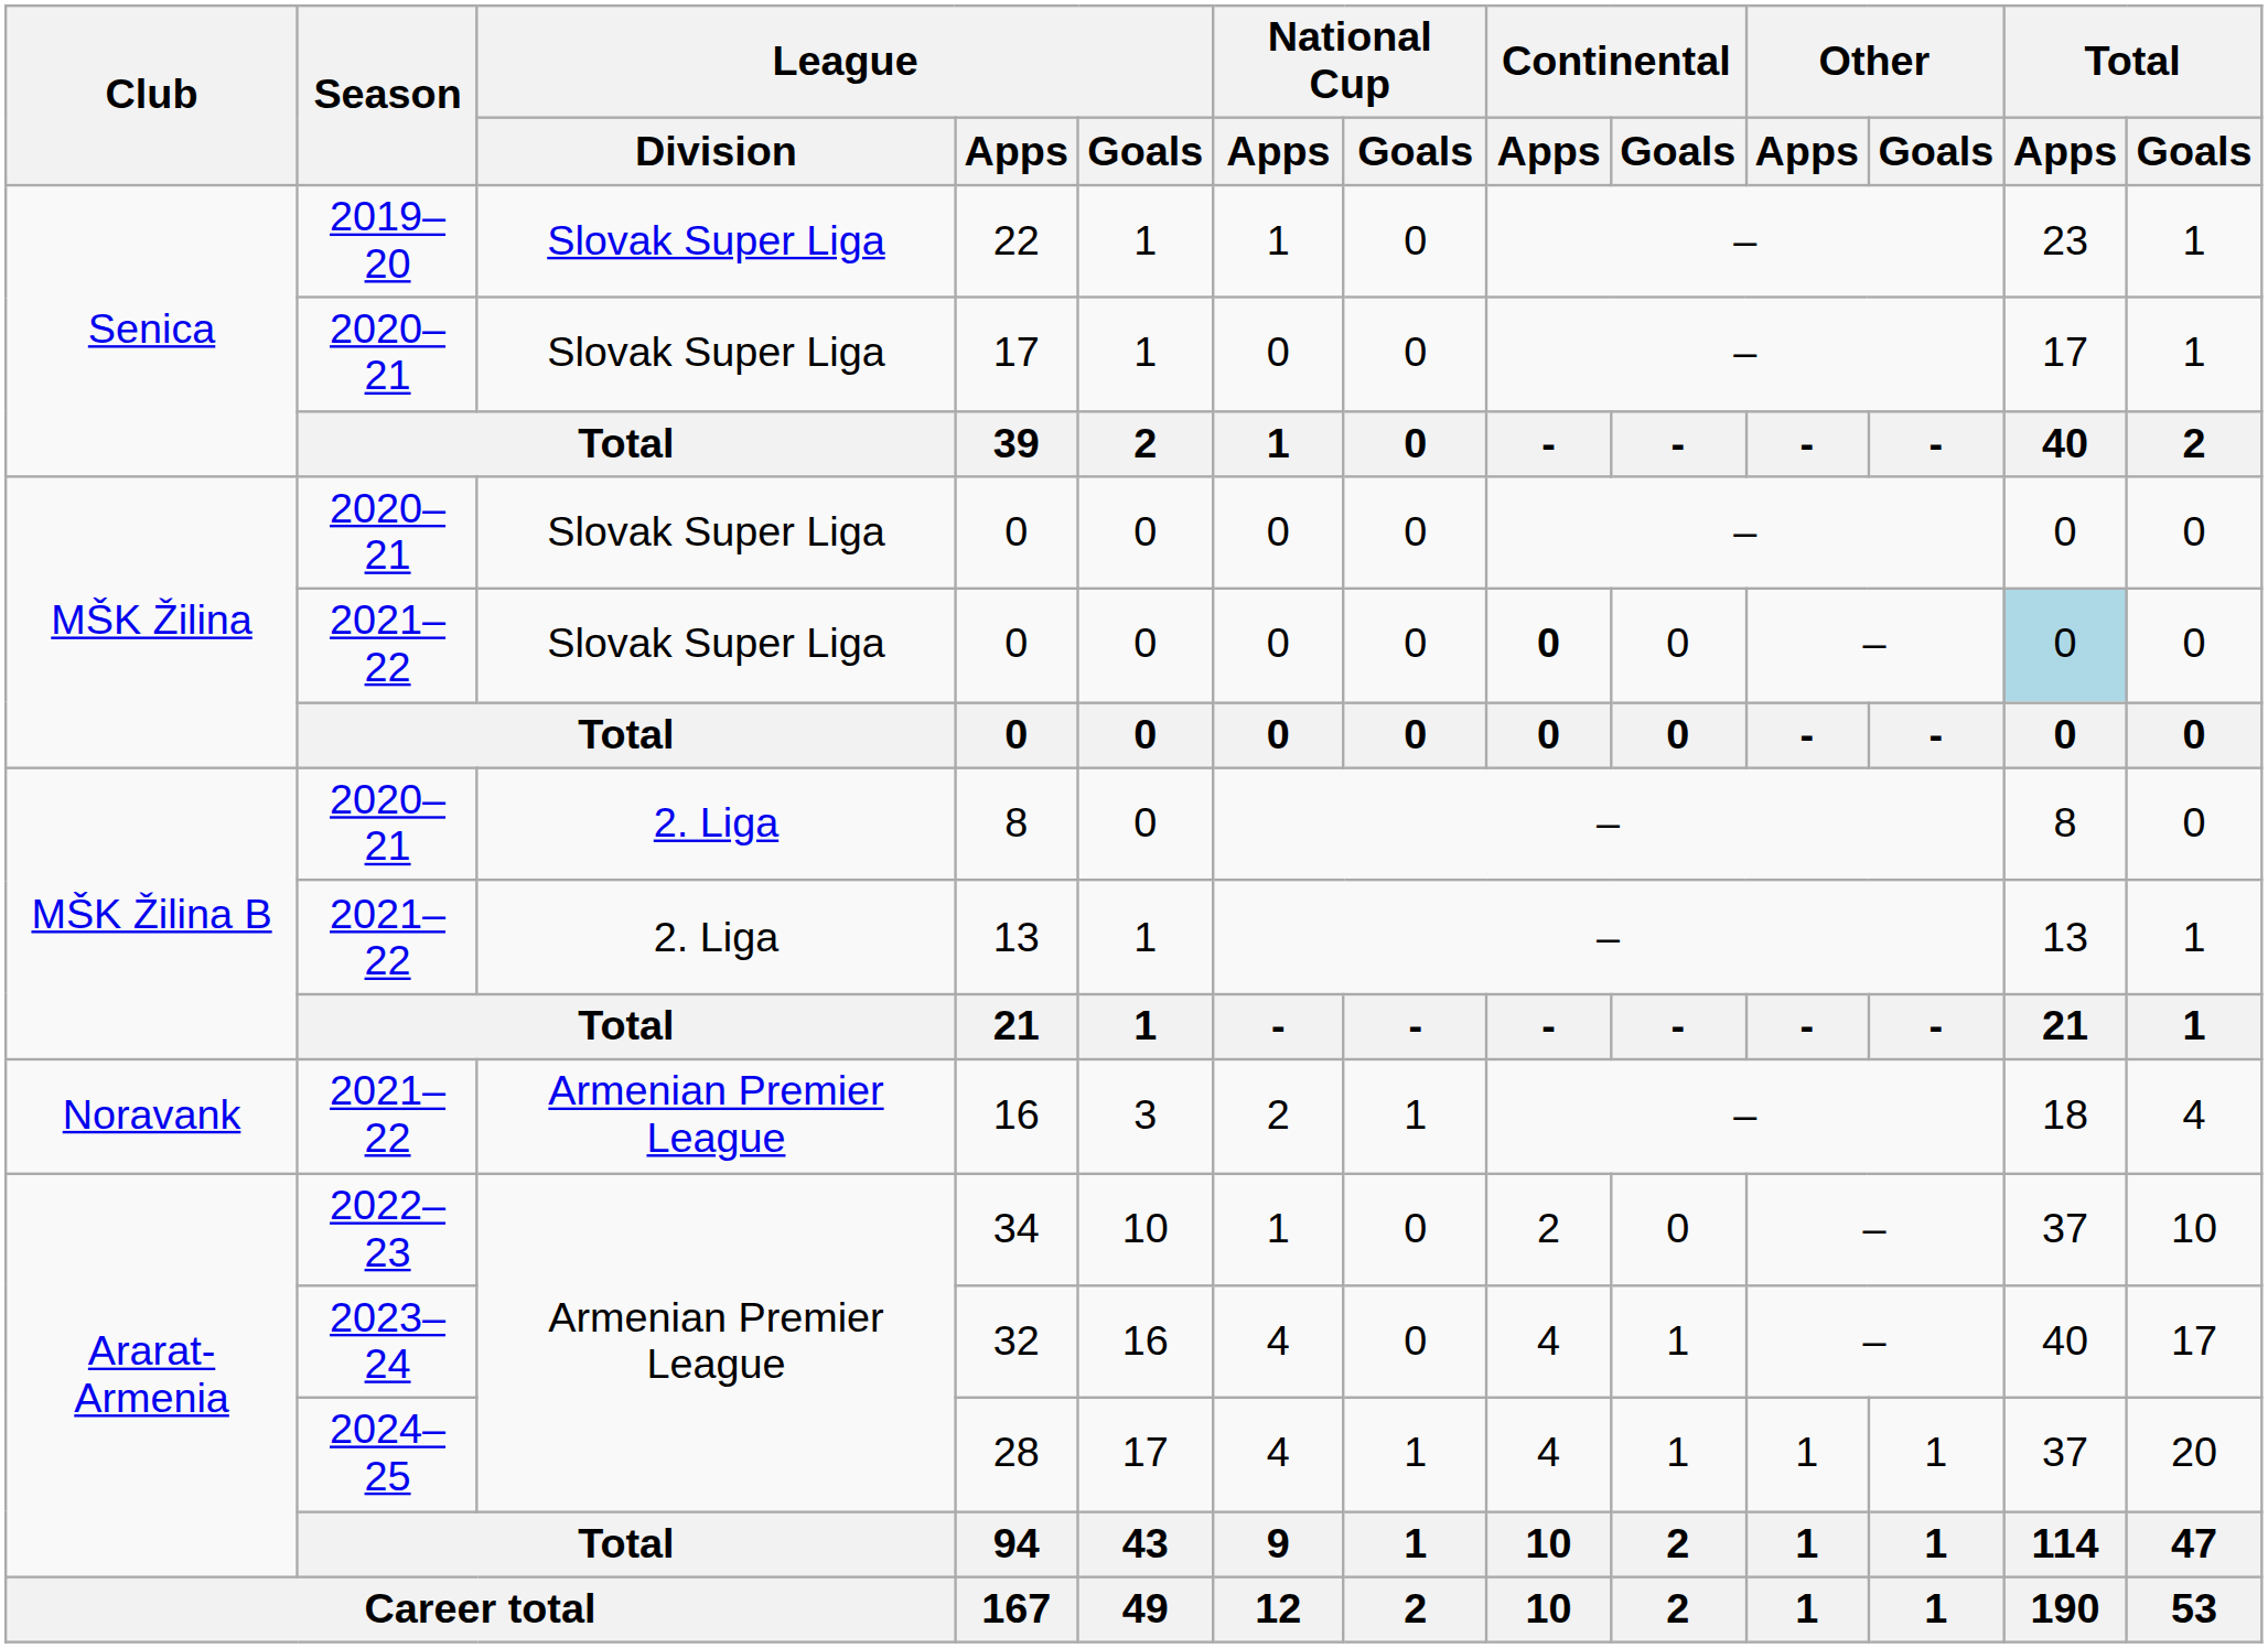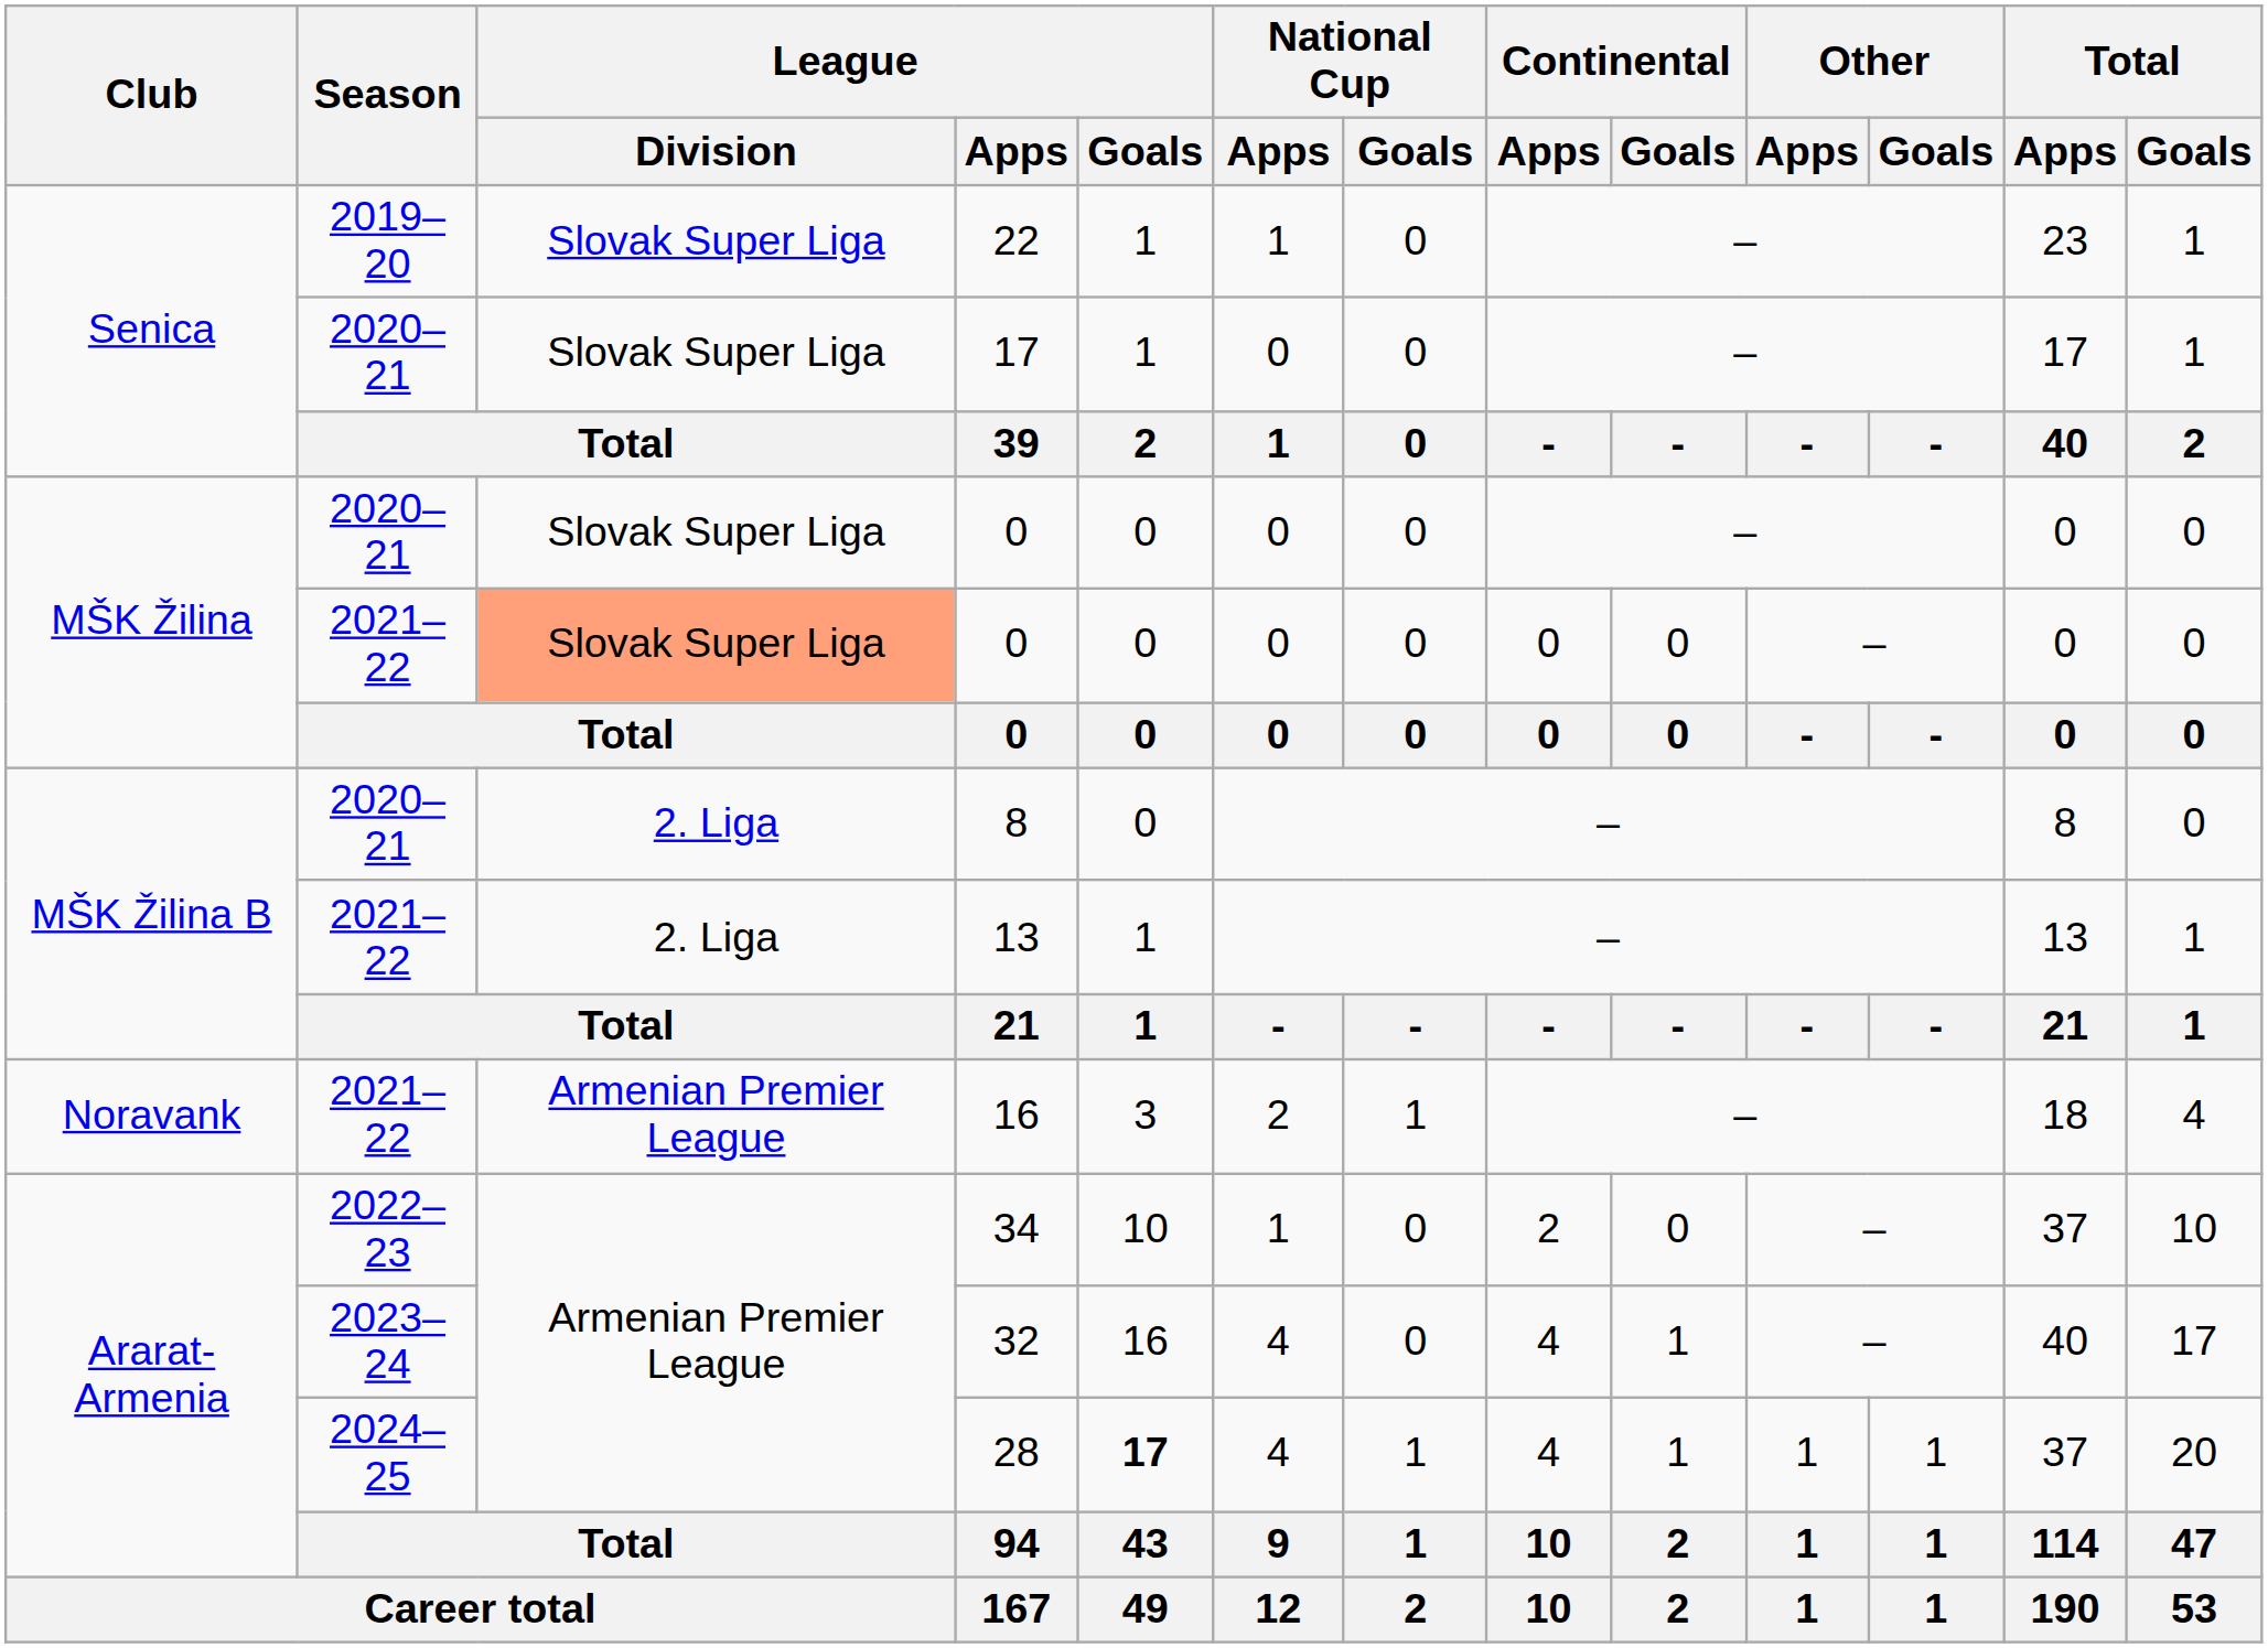2021–22 / 0 | League / Division: no background -> lightsalmon background
2021–22 / 0 | Continental / Apps: bold -> normal
2021–22 / 0 | Total / Apps: lightblue background -> no background
28 | League / Goals: normal -> bold
